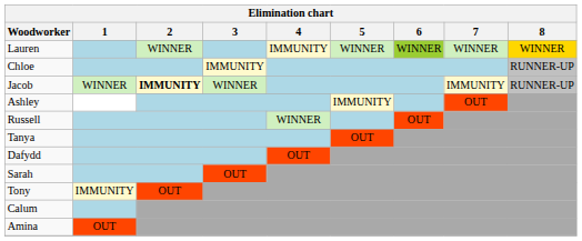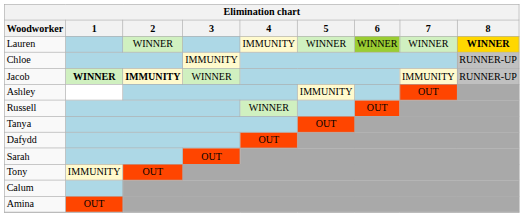Lauren | 8: normal -> bold
Jacob | 1: normal -> bold
